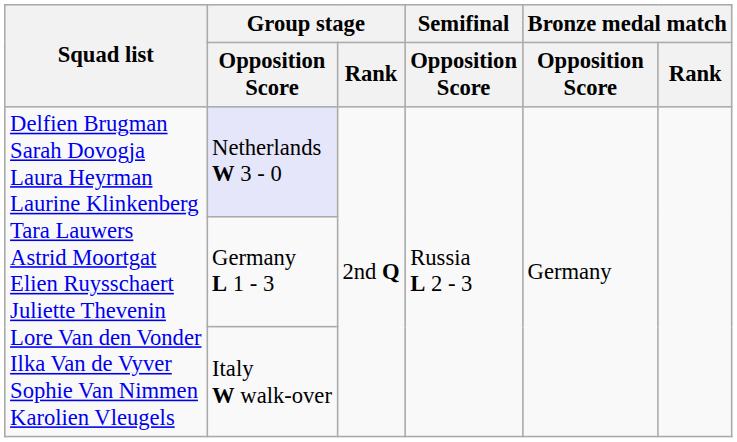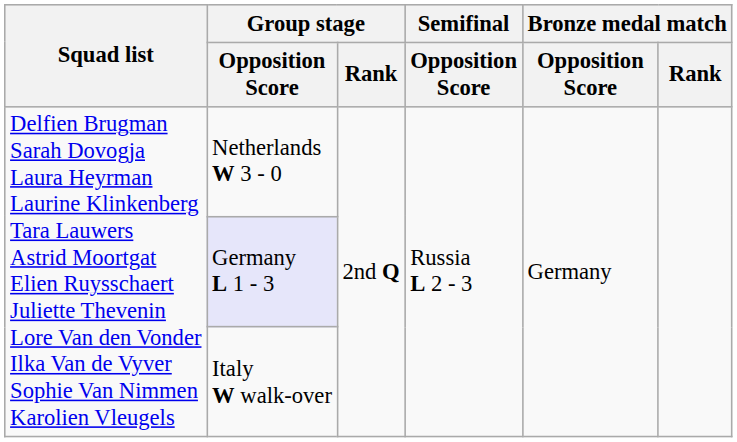Netherlands W 3 - 0 | Group stage / Opposition Score: lavender background -> no background
Germany L 1 - 3 | Group stage / Opposition Score: no background -> lavender background
